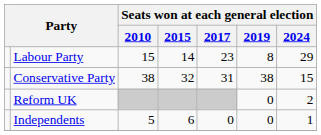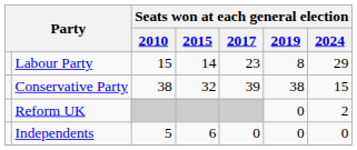Conservative Party | Seats won at each general election / 2017: 31 -> 39
Independents | Seats won at each general election / 2024: 1 -> 0
